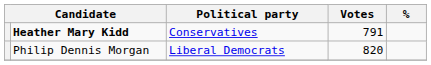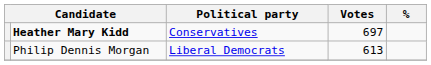Heather Mary Kidd | Votes: 791 -> 697
Philip Dennis Morgan | Votes: 820 -> 613
